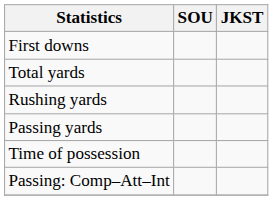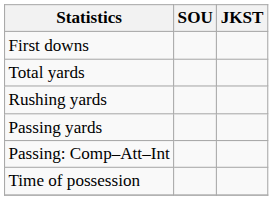rows swapped: Passing: Comp–Att–Int <-> Time of possession
